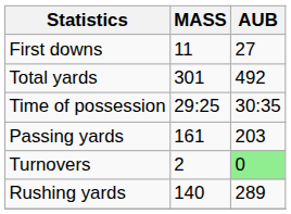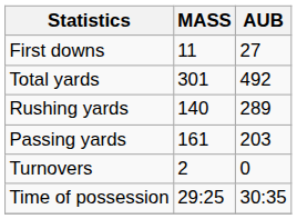rows swapped: Rushing yards <-> Time of possession
Turnovers | AUB: lightgreen background -> no background
